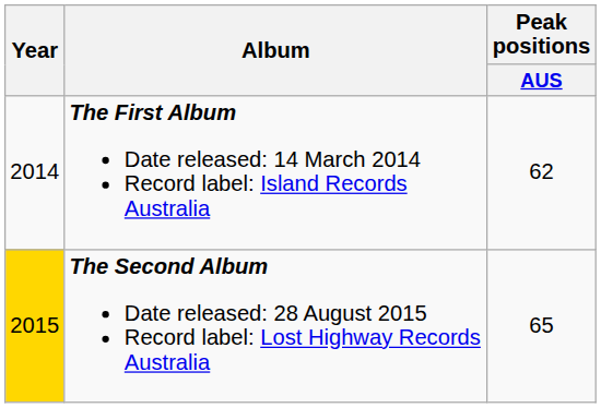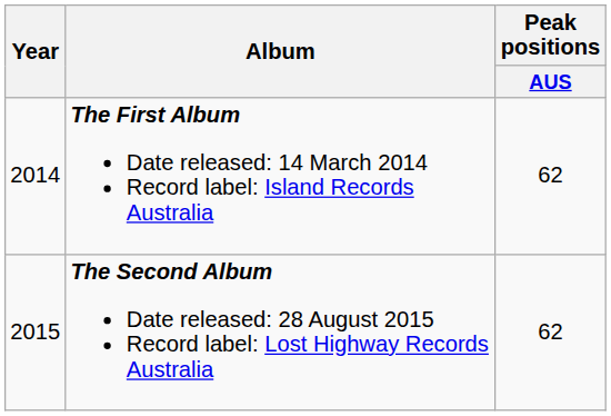row 4 | Year: gold background -> no background
row 4 | Peak positions / AUS: 65 -> 62
